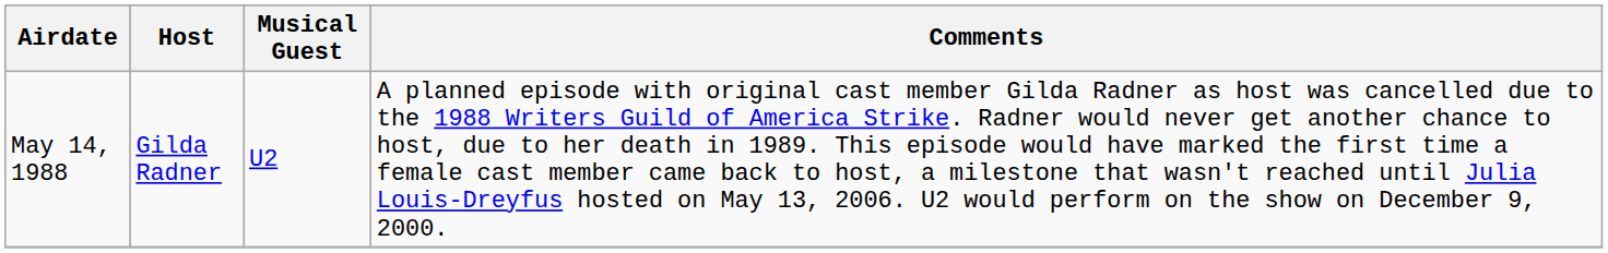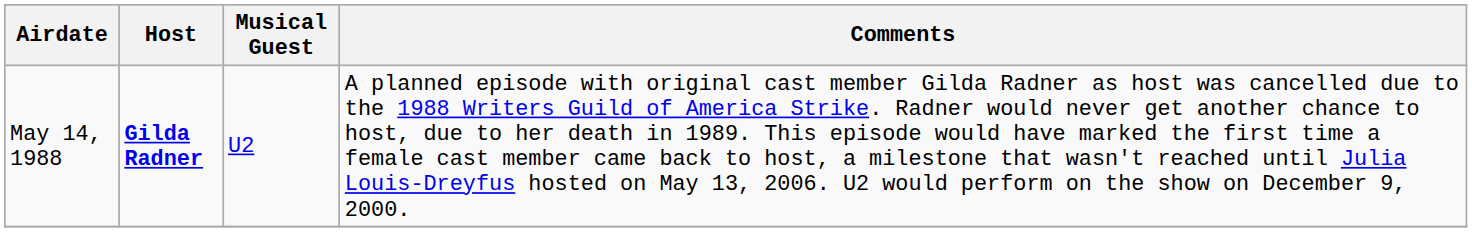May 14, 1988 | Host: normal -> bold
